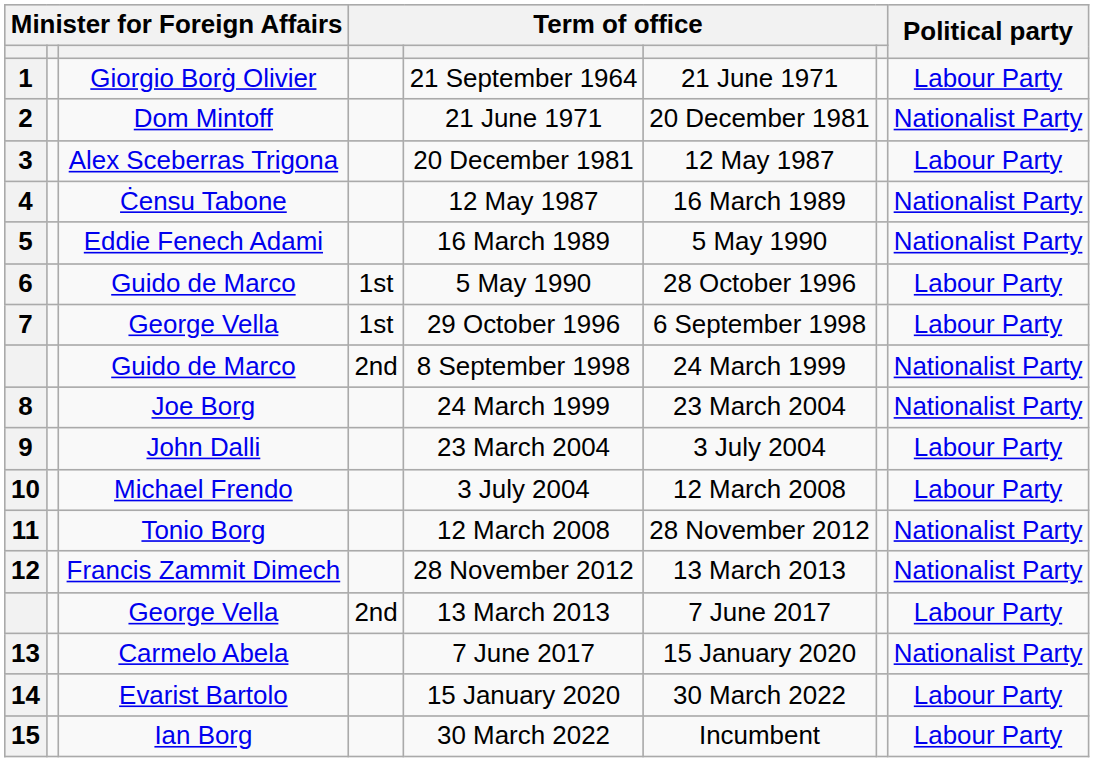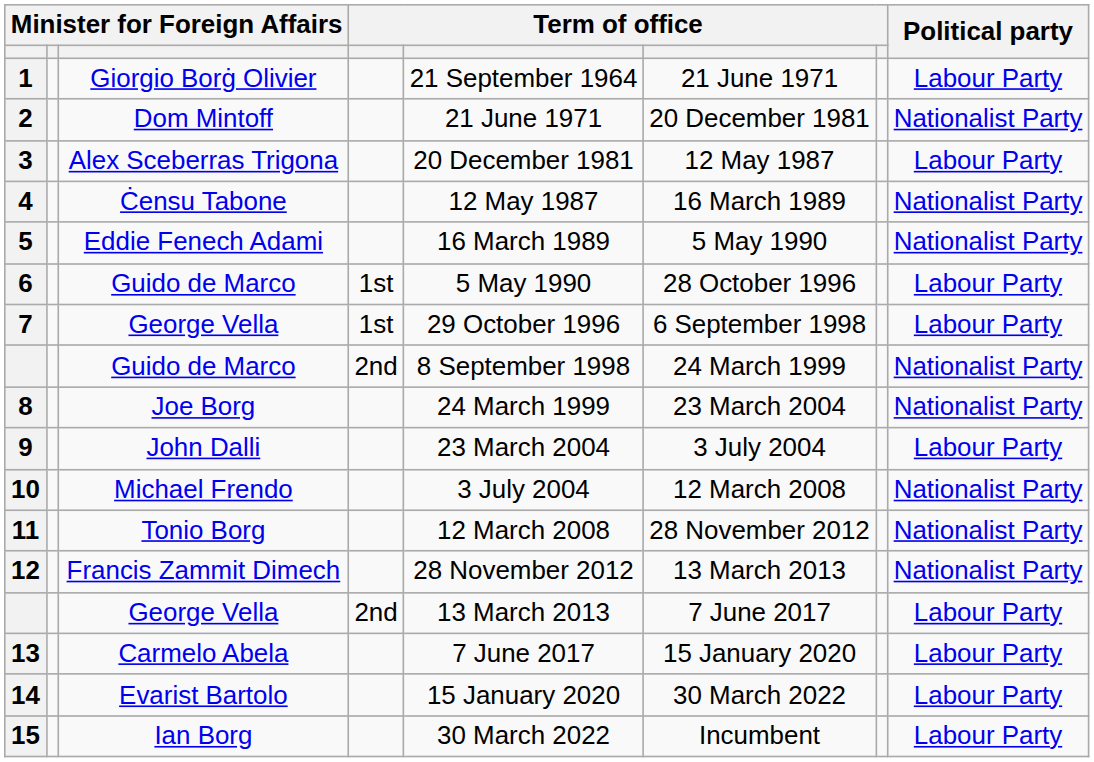10 | Political party: Labour Party -> Nationalist Party
13 | Political party: Nationalist Party -> Labour Party
